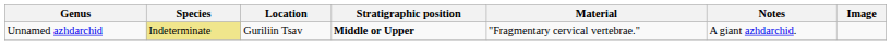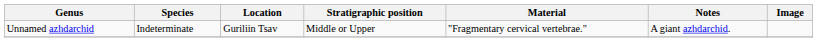Unnamed azhdarchid | Species: khaki background -> no background
Unnamed azhdarchid | Stratigraphic position: bold -> normal
